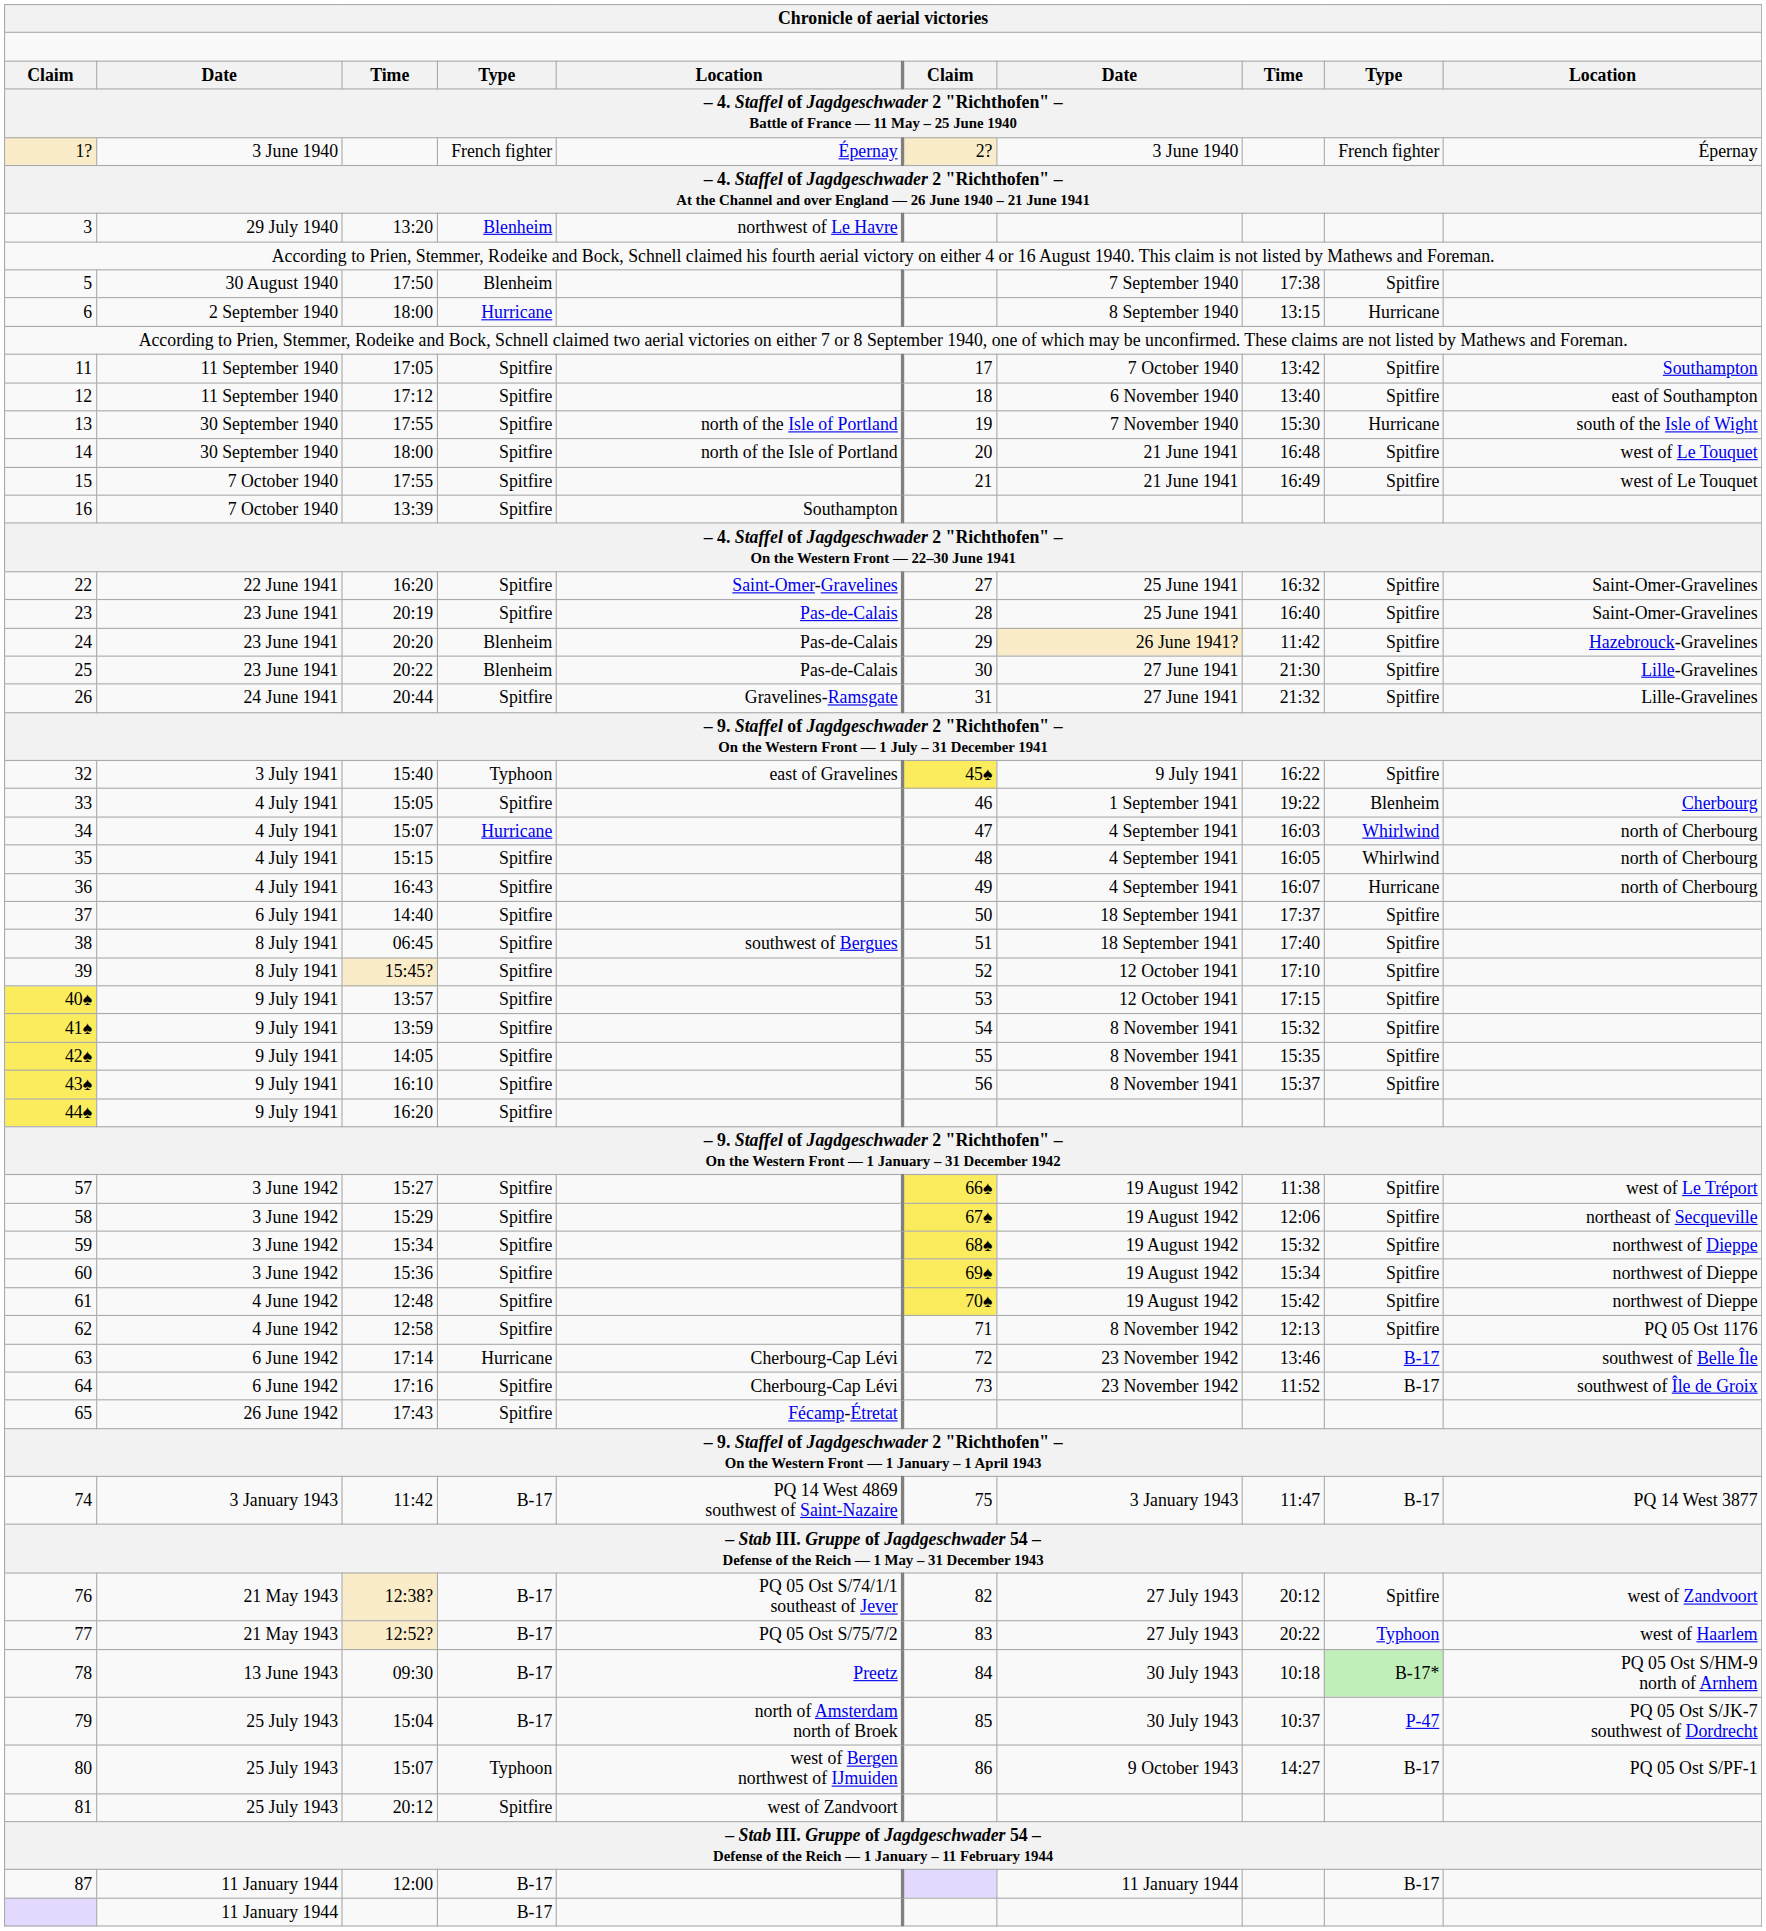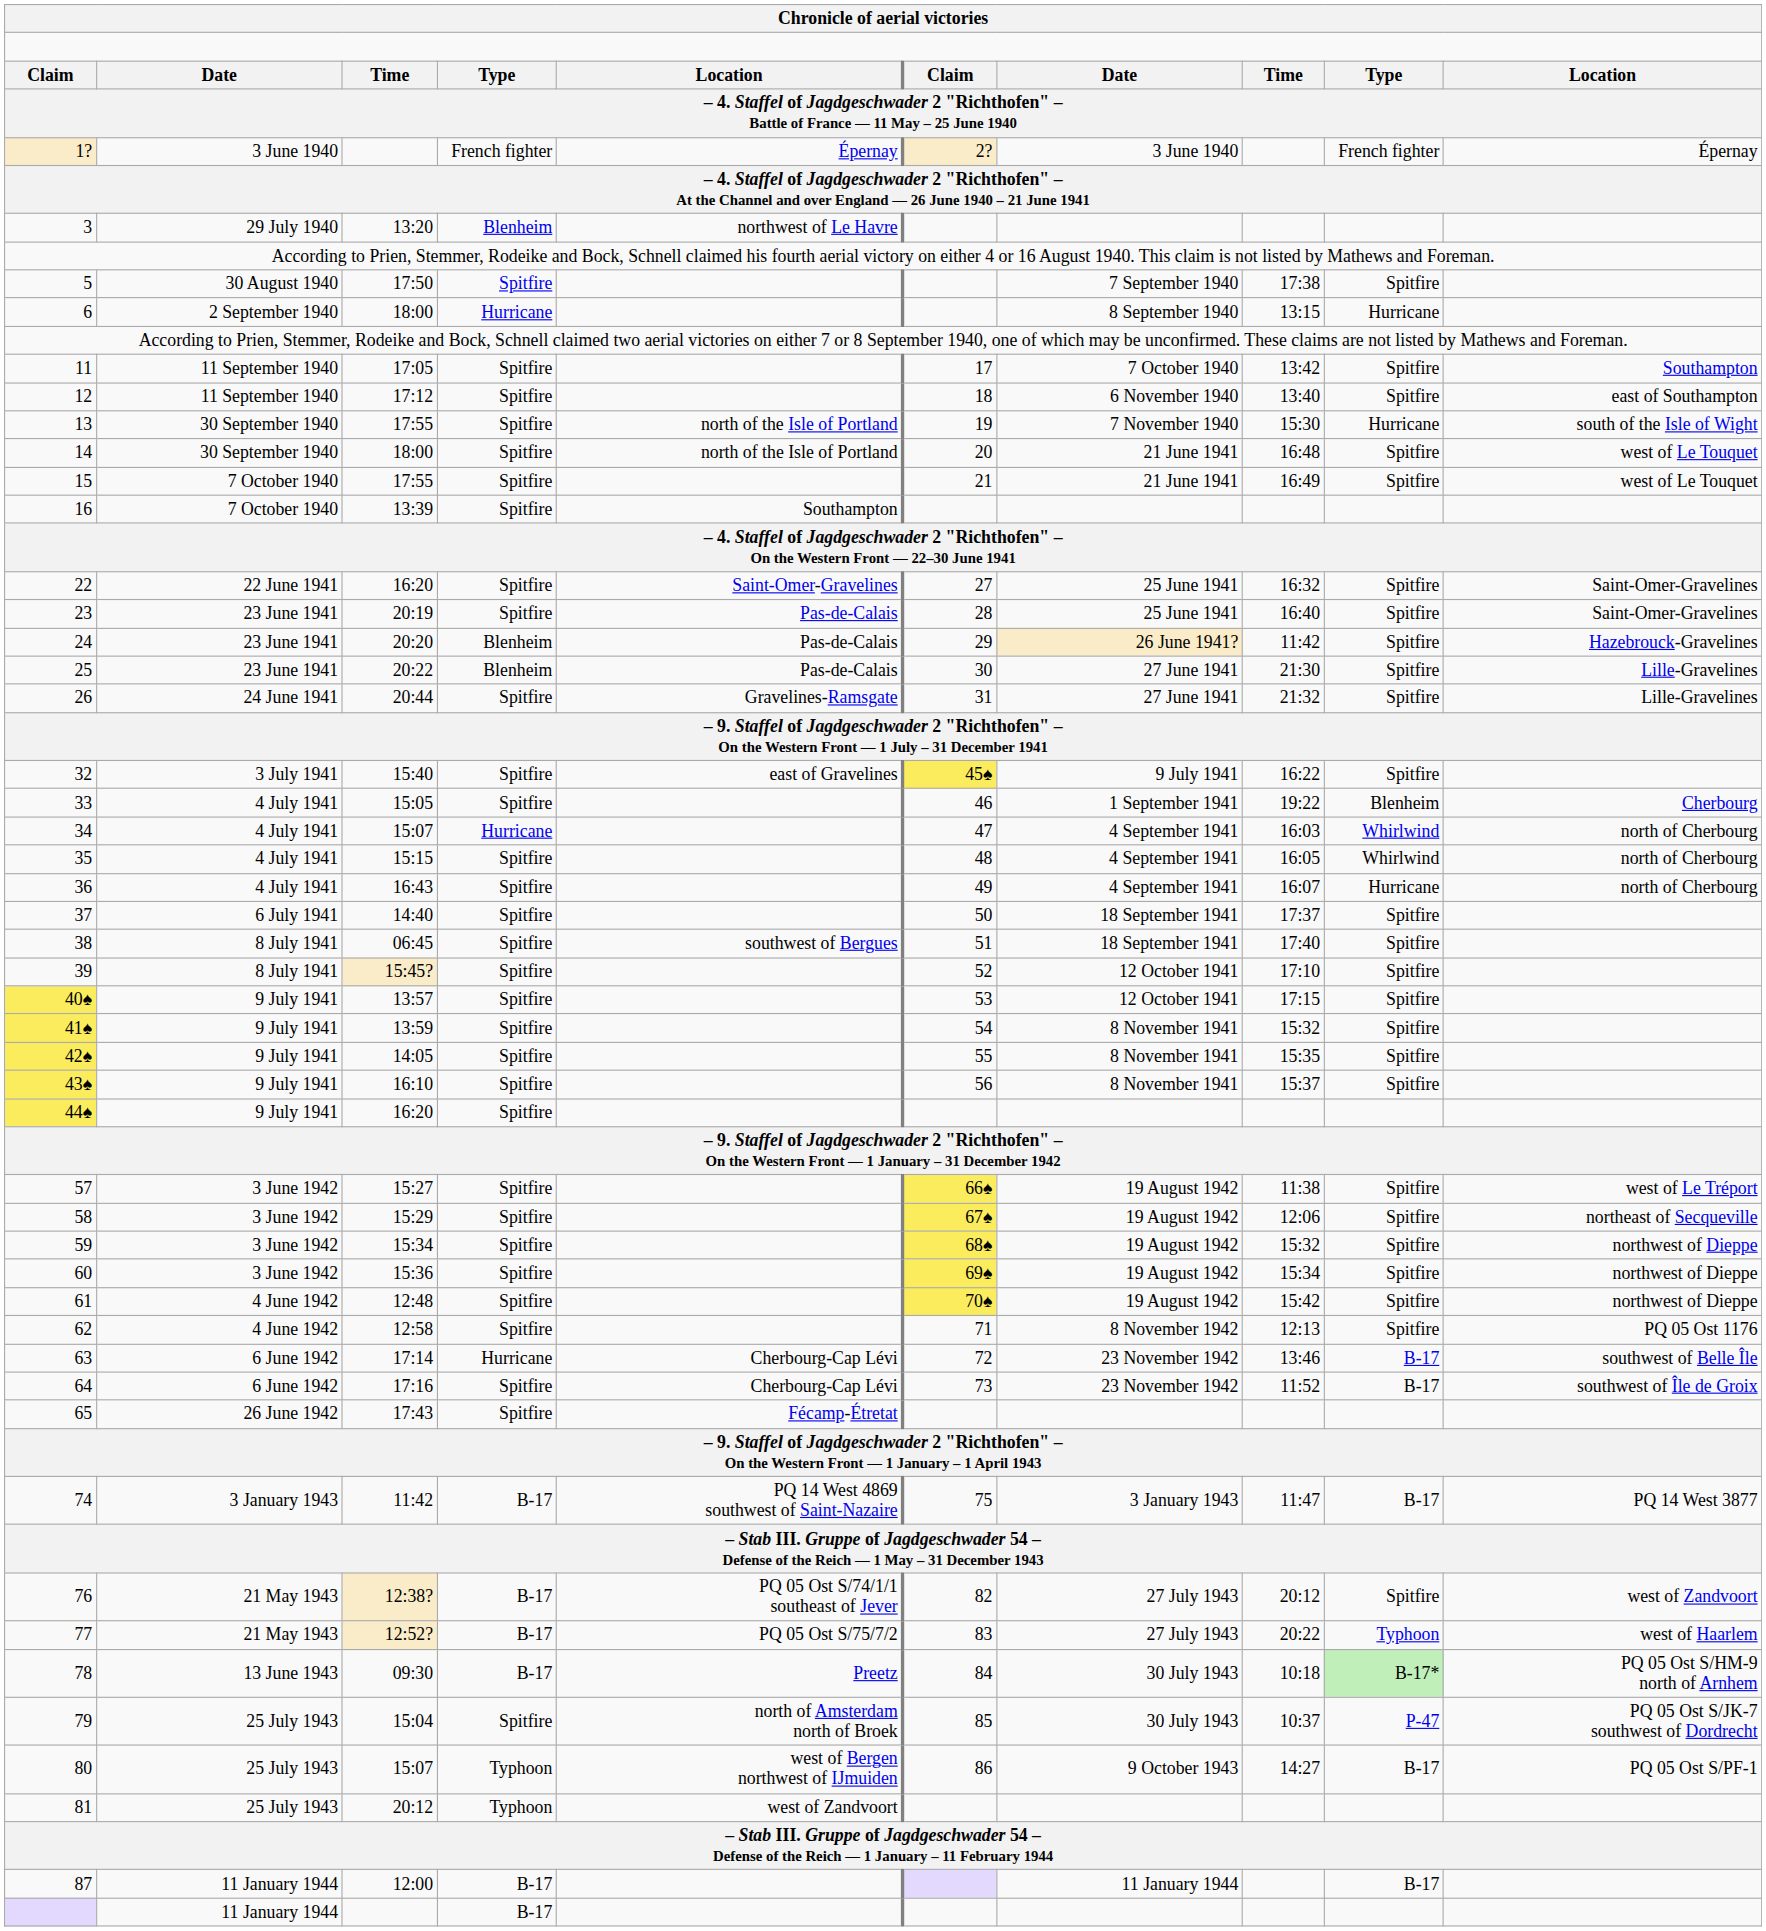5 | column 4: Blenheim -> Spitfire
32 | column 4: Typhoon -> Spitfire
79 | column 4: B-17 -> Spitfire
81 | column 4: Spitfire -> Typhoon
